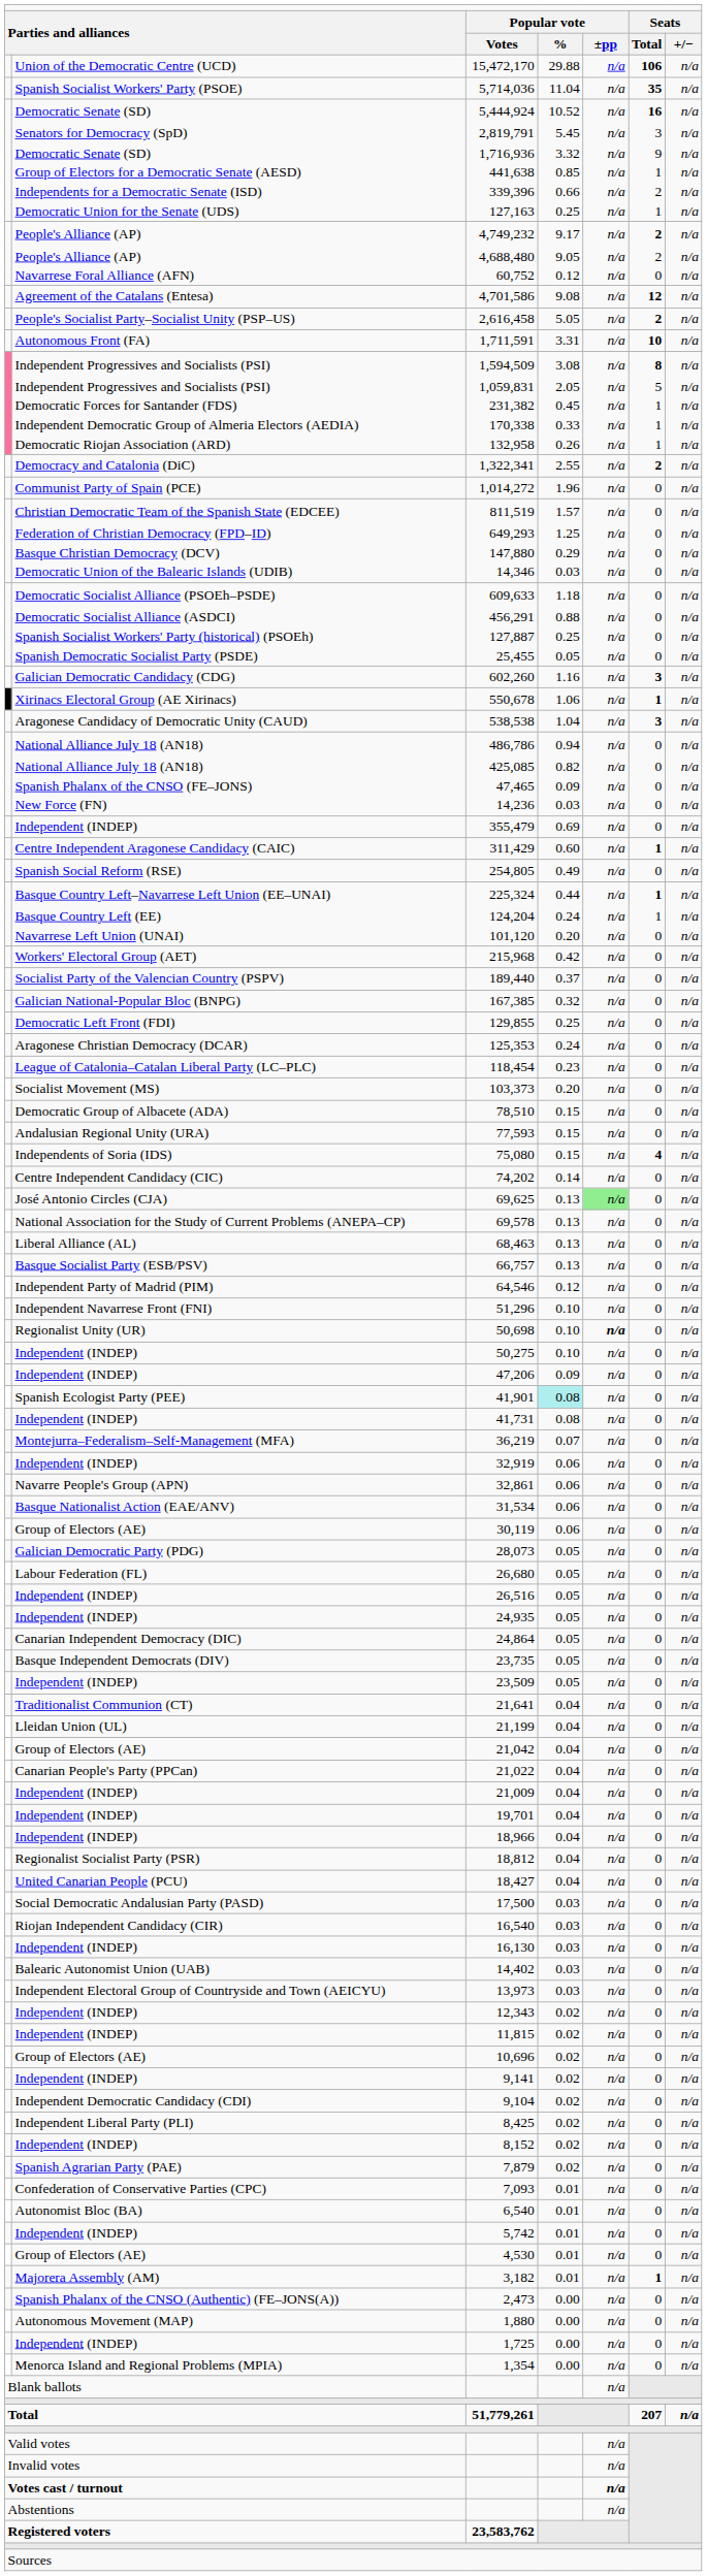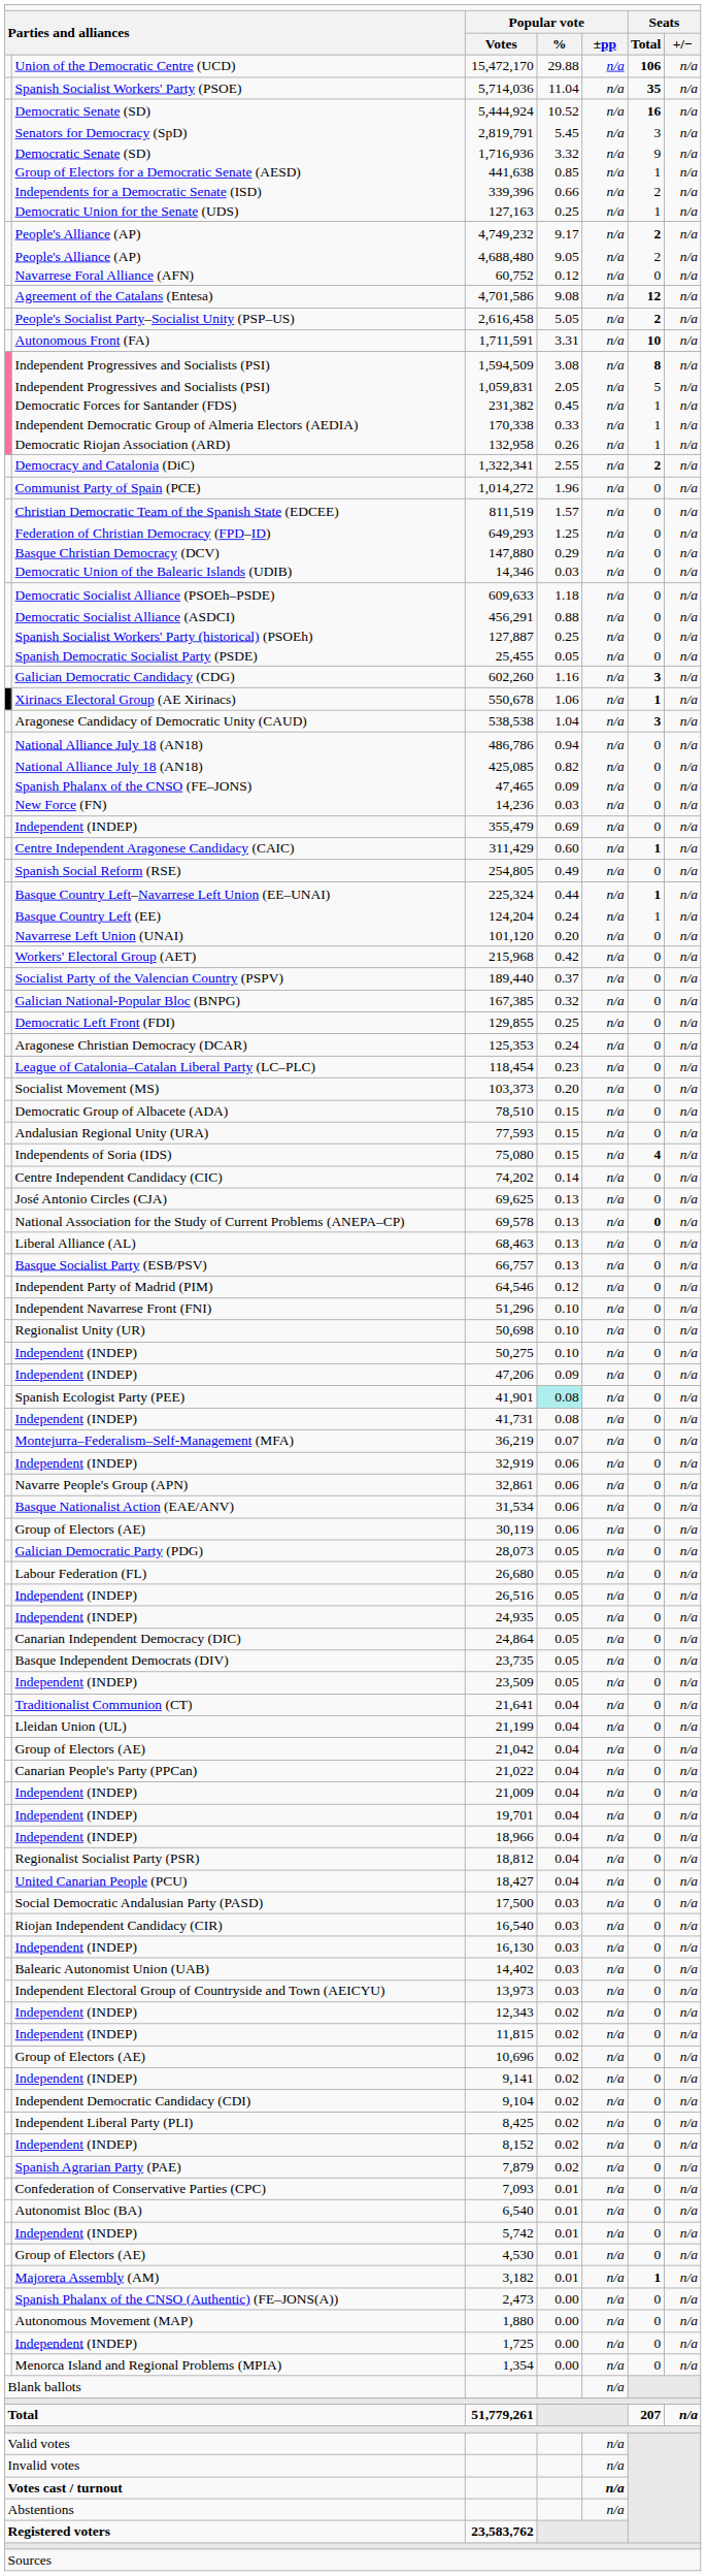69,625 | column 5: lightgreen background -> no background
69,578 | column 6: normal -> bold
50,698 | column 5: bold -> normal
